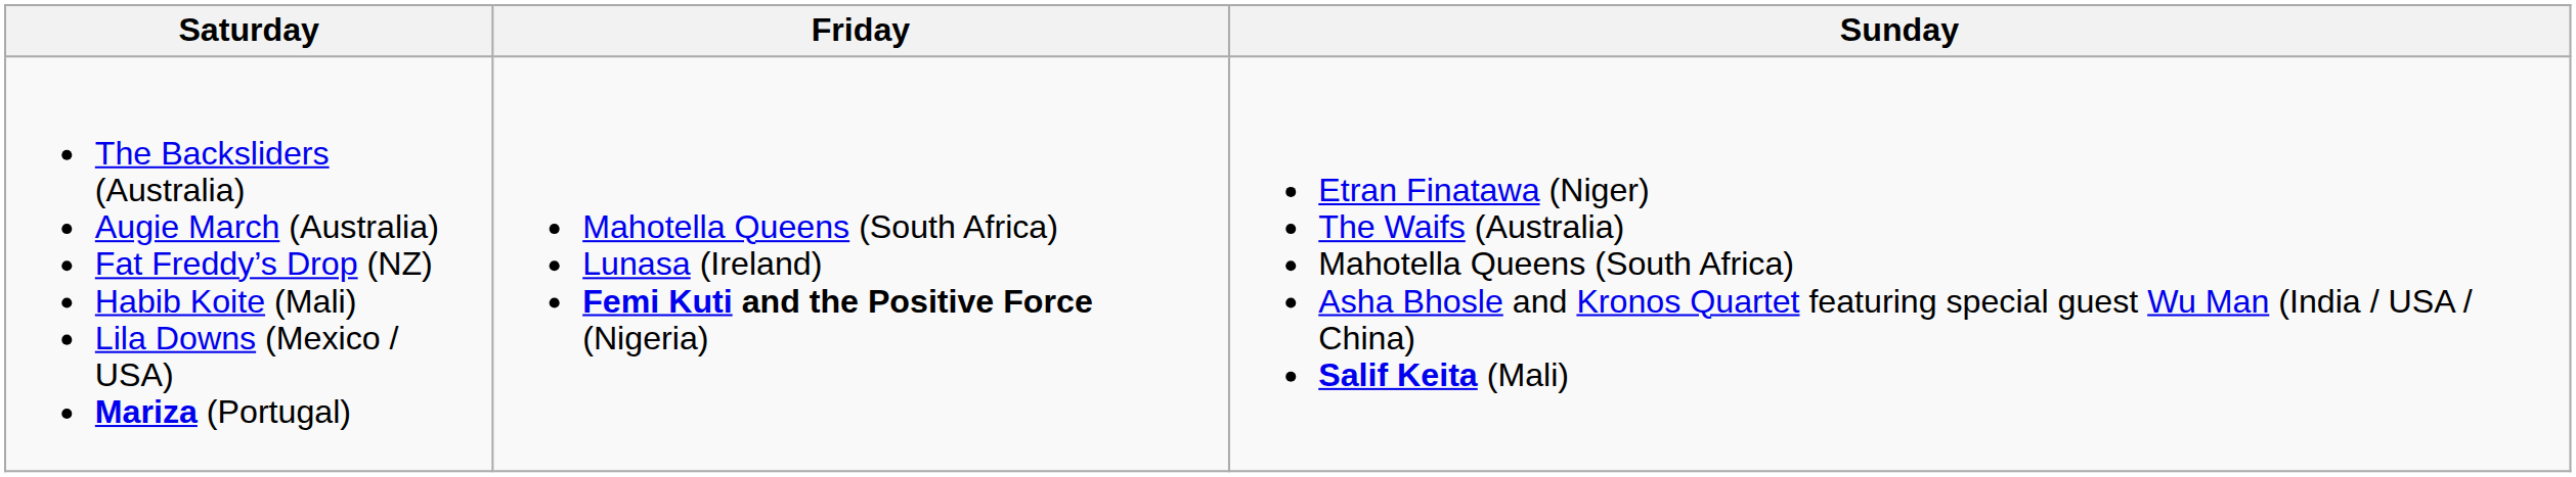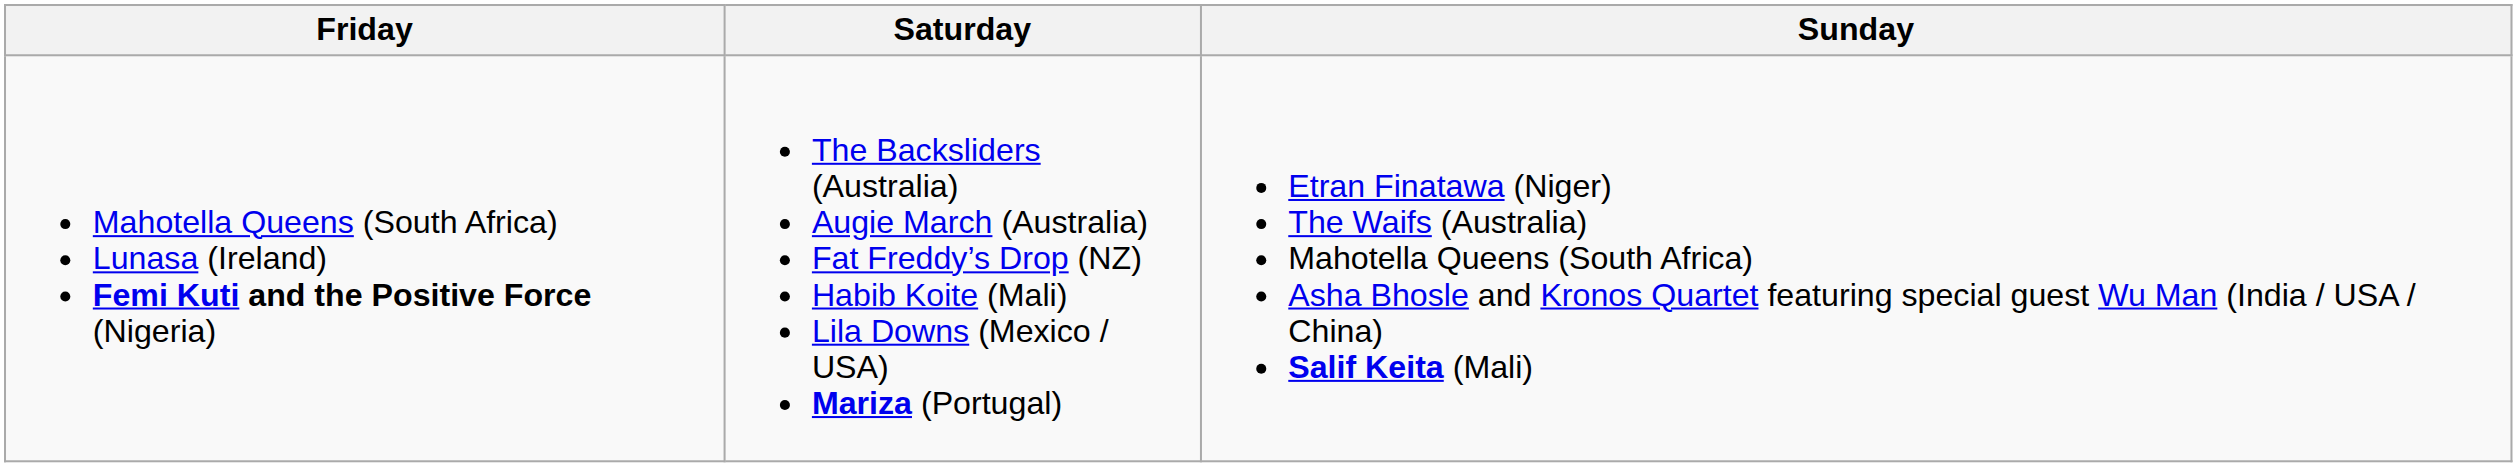columns swapped: Friday <-> Saturday
